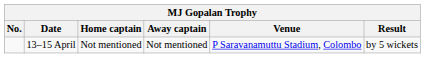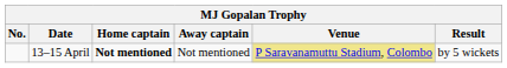13–15 April | Home captain: normal -> bold
13–15 April | Venue: no background -> khaki background
